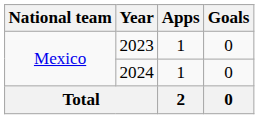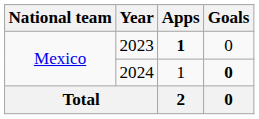2023 | Apps: normal -> bold
2024 | Goals: normal -> bold
